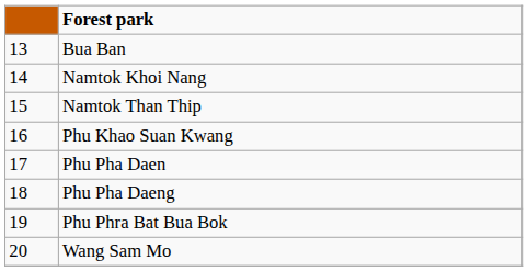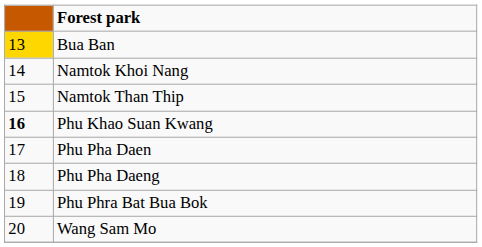Bua Ban | column 1: no background -> gold background
Phu Khao Suan Kwang | column 1: normal -> bold
